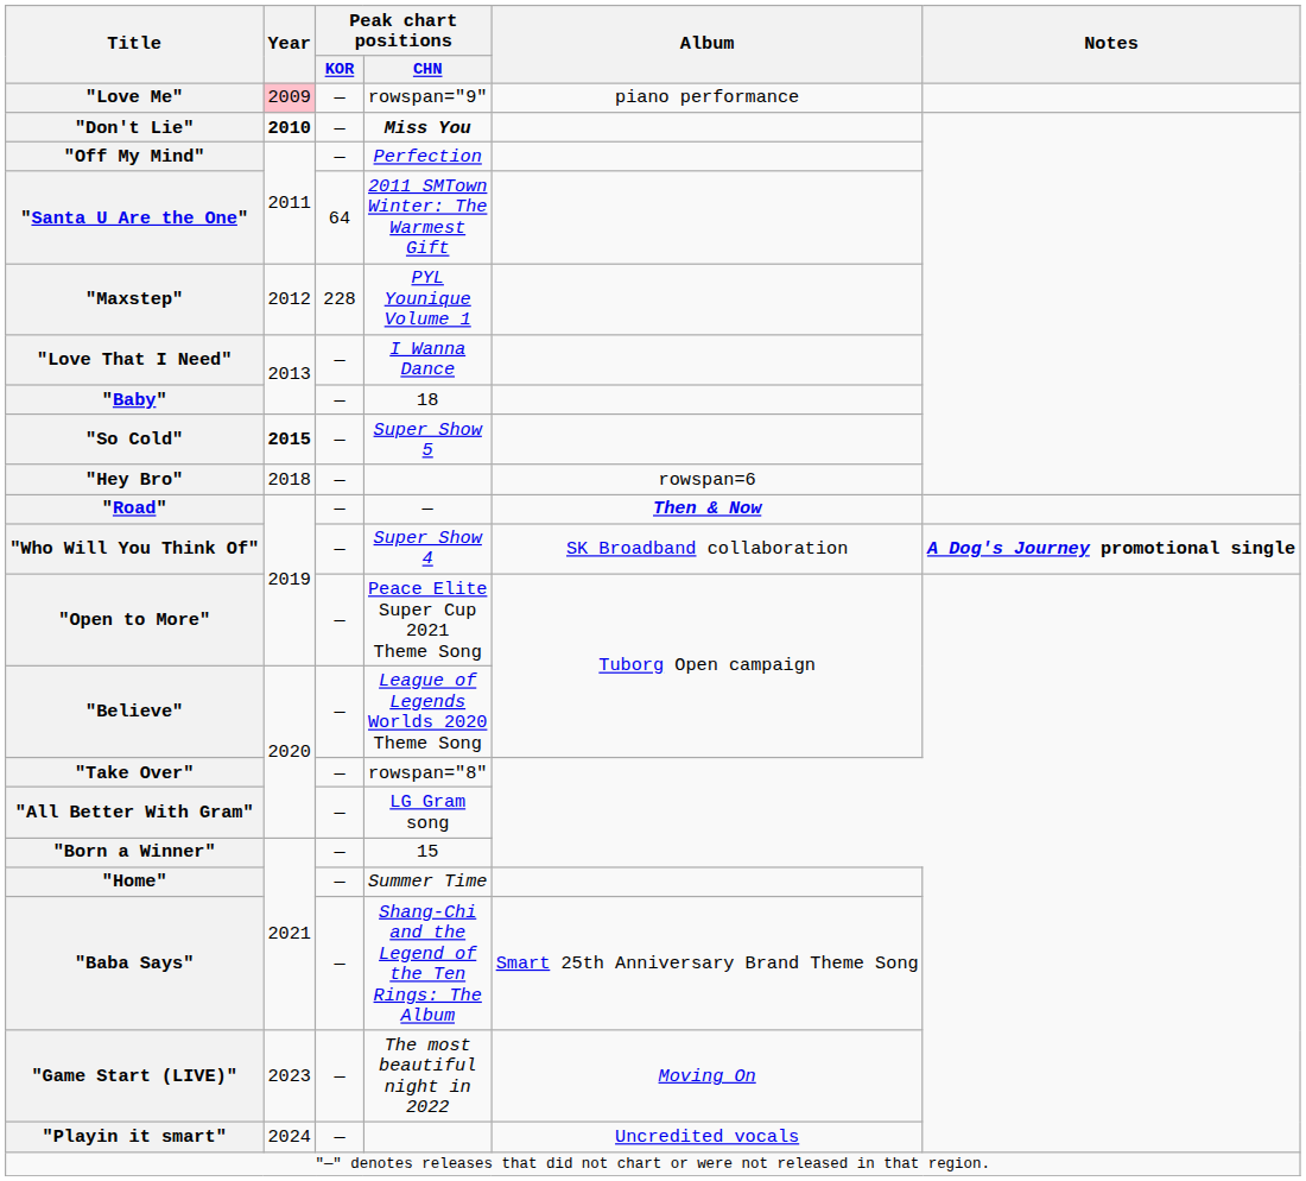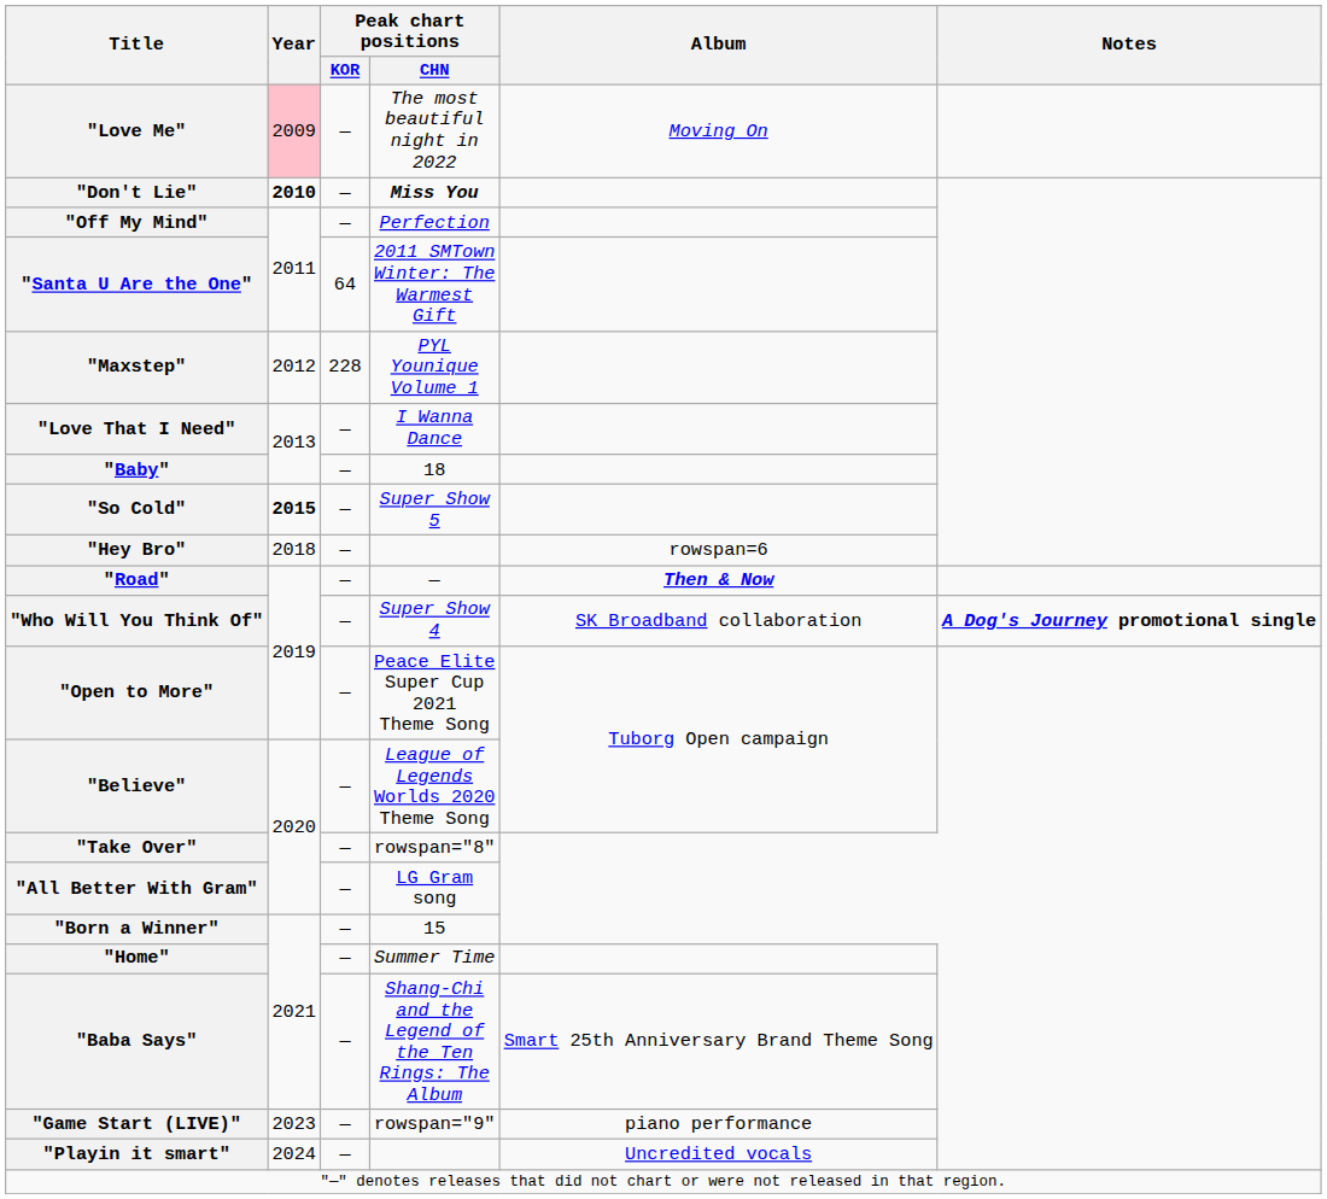"Love Me" | Peak chart positions / CHN: rowspan="9" -> The most beautiful night in 2022
"Love Me" | Album: piano performance -> Moving On
"Game Start (LIVE)" | Peak chart positions / CHN: The most beautiful night in 2022 -> rowspan="9"
"Game Start (LIVE)" | Album: Moving On -> piano performance
